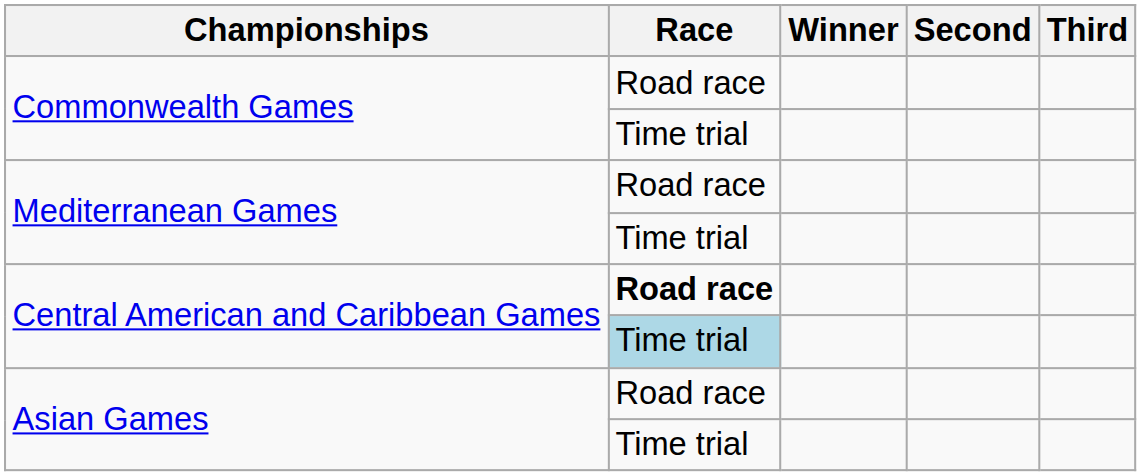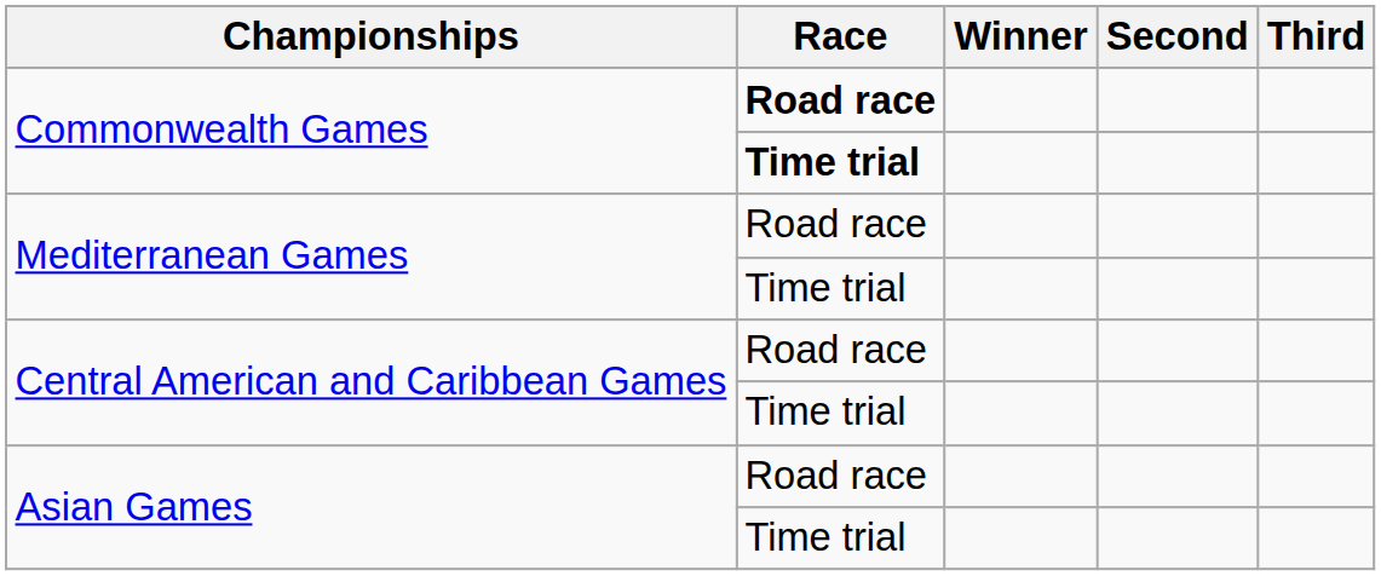Commonwealth Games / Road race | Race: normal -> bold
Commonwealth Games / Time trial | Race: normal -> bold
Central American and Caribbean Games / Road race | Race: bold -> normal
Central American and Caribbean Games / Time trial | Race: lightblue background -> no background
